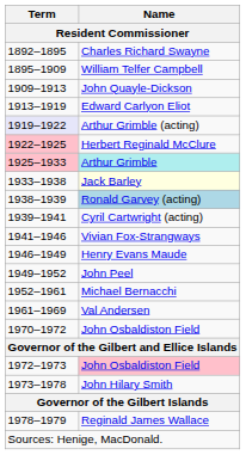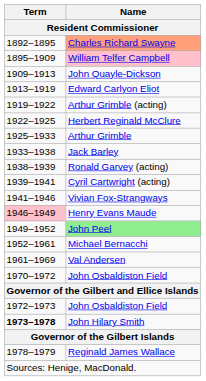row 3 | Name: no background -> lightsalmon background
row 4 | Name: no background -> pink background
row 7 | Term: lavender background -> no background
row 8 | Term: pink background -> no background
row 9 | Term: pink background -> no background
row 9 | Name: paleturquoise background -> no background
row 10 | Name: lightyellow background -> no background
row 11 | Name: lightblue background -> no background
row 14 | Term: no background -> pink background
row 15 | Name: no background -> lightgreen background
row 20 | Name: pink background -> no background
row 21 | Term: normal -> bold
